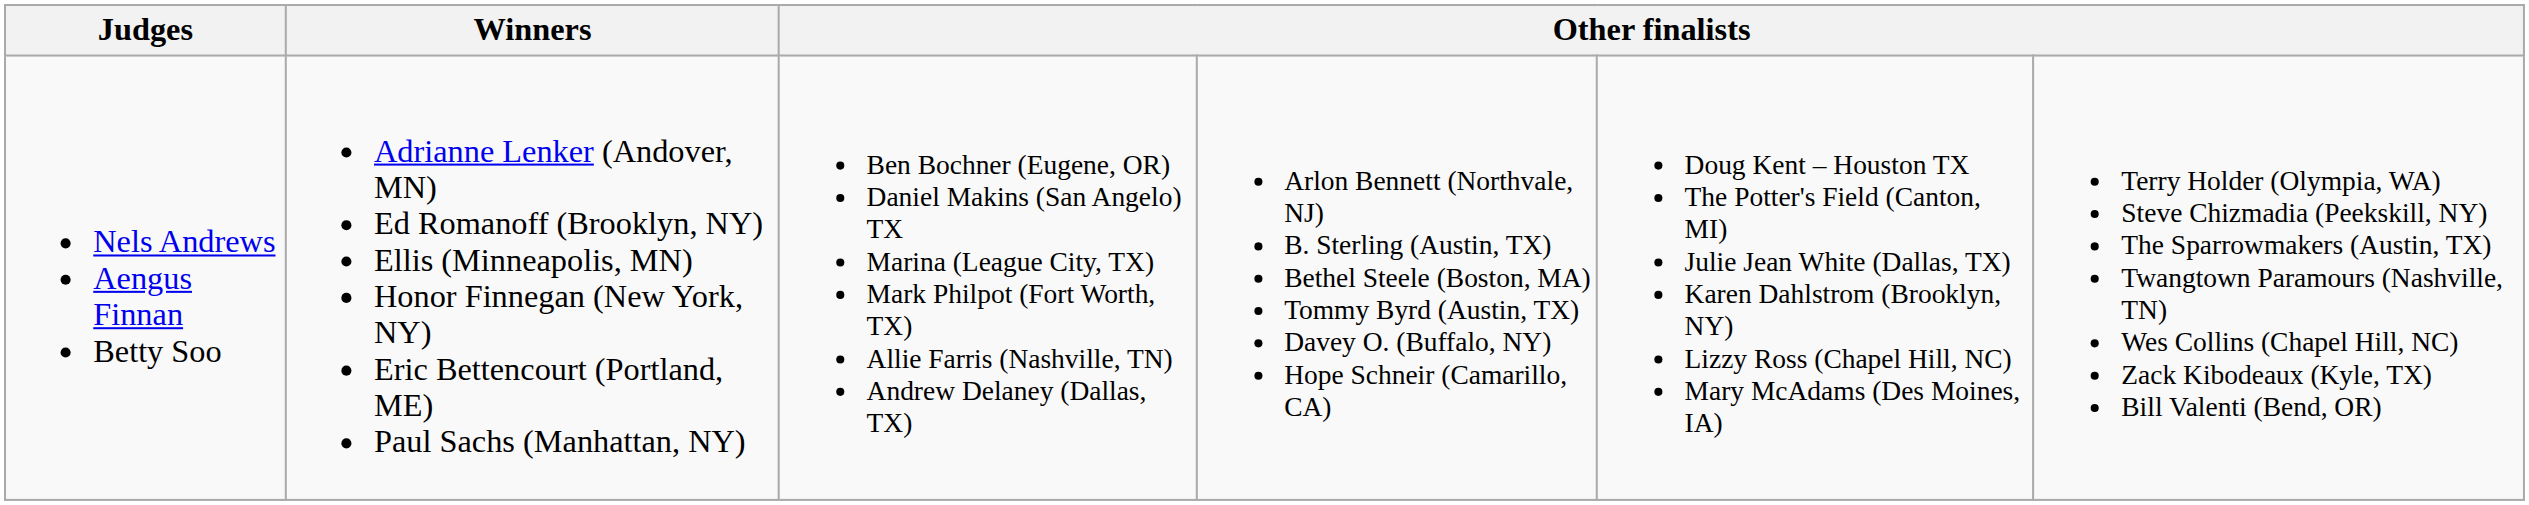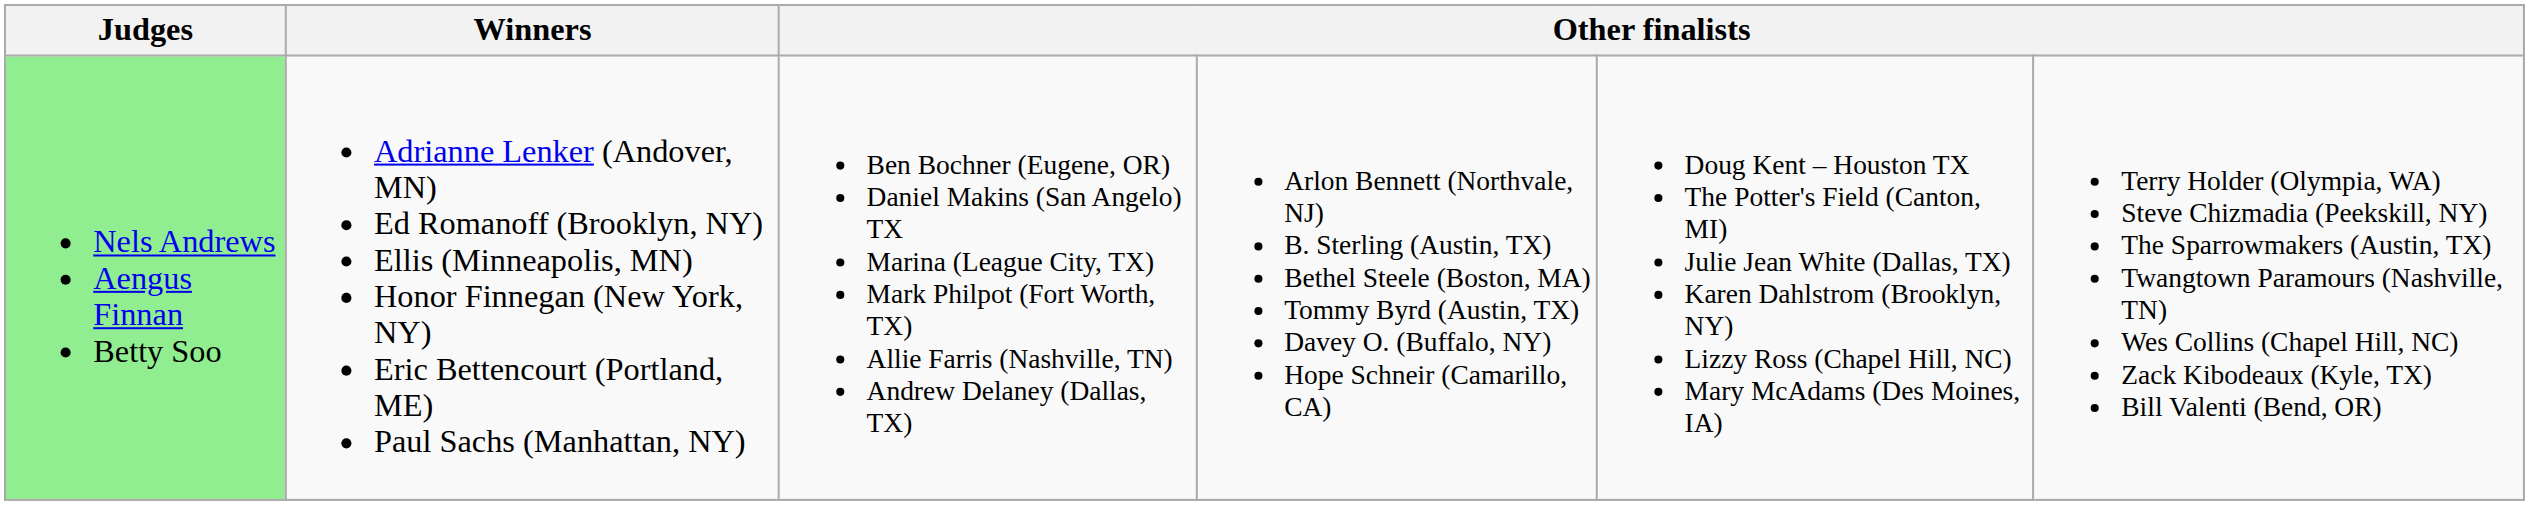Nels Andrews Aengus Finnan Betty Soo | Judges: no background -> lightgreen background
